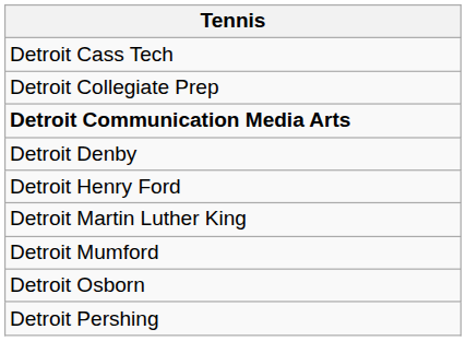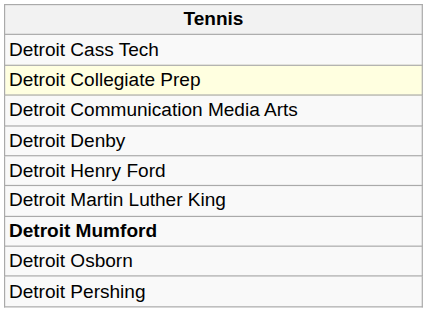row 3 | column 1: no background -> lightyellow background
row 4 | column 1: bold -> normal
row 8 | column 1: normal -> bold
